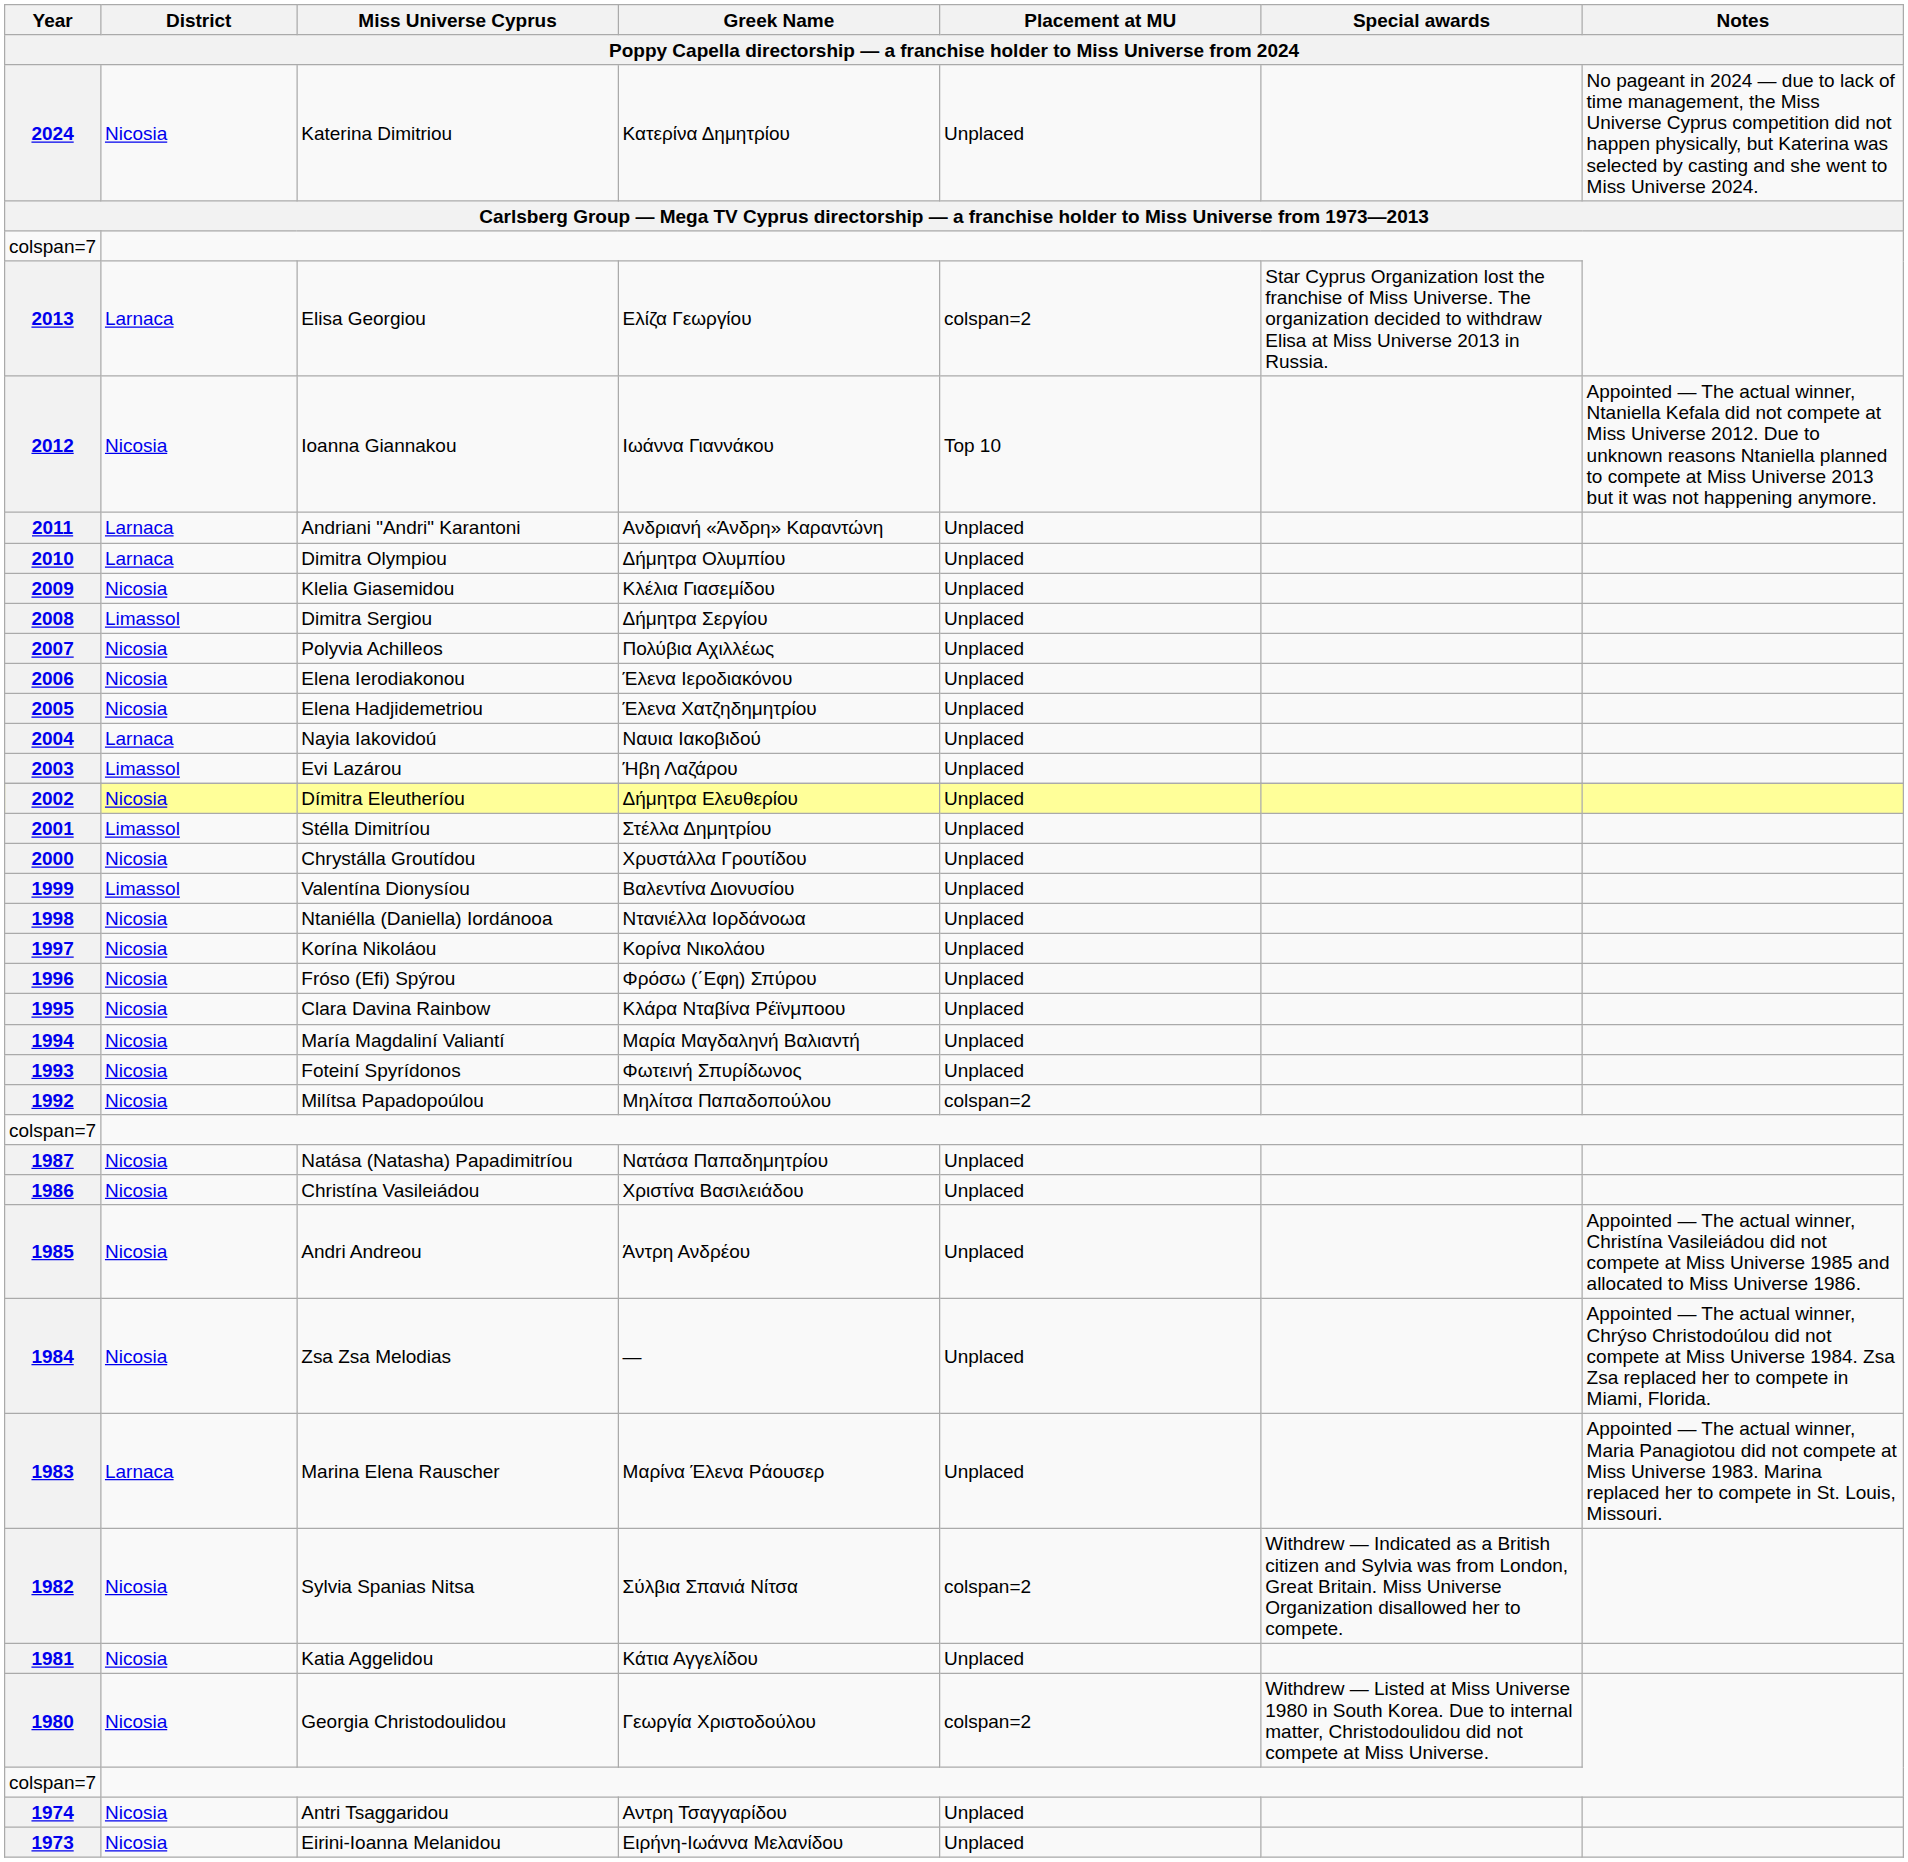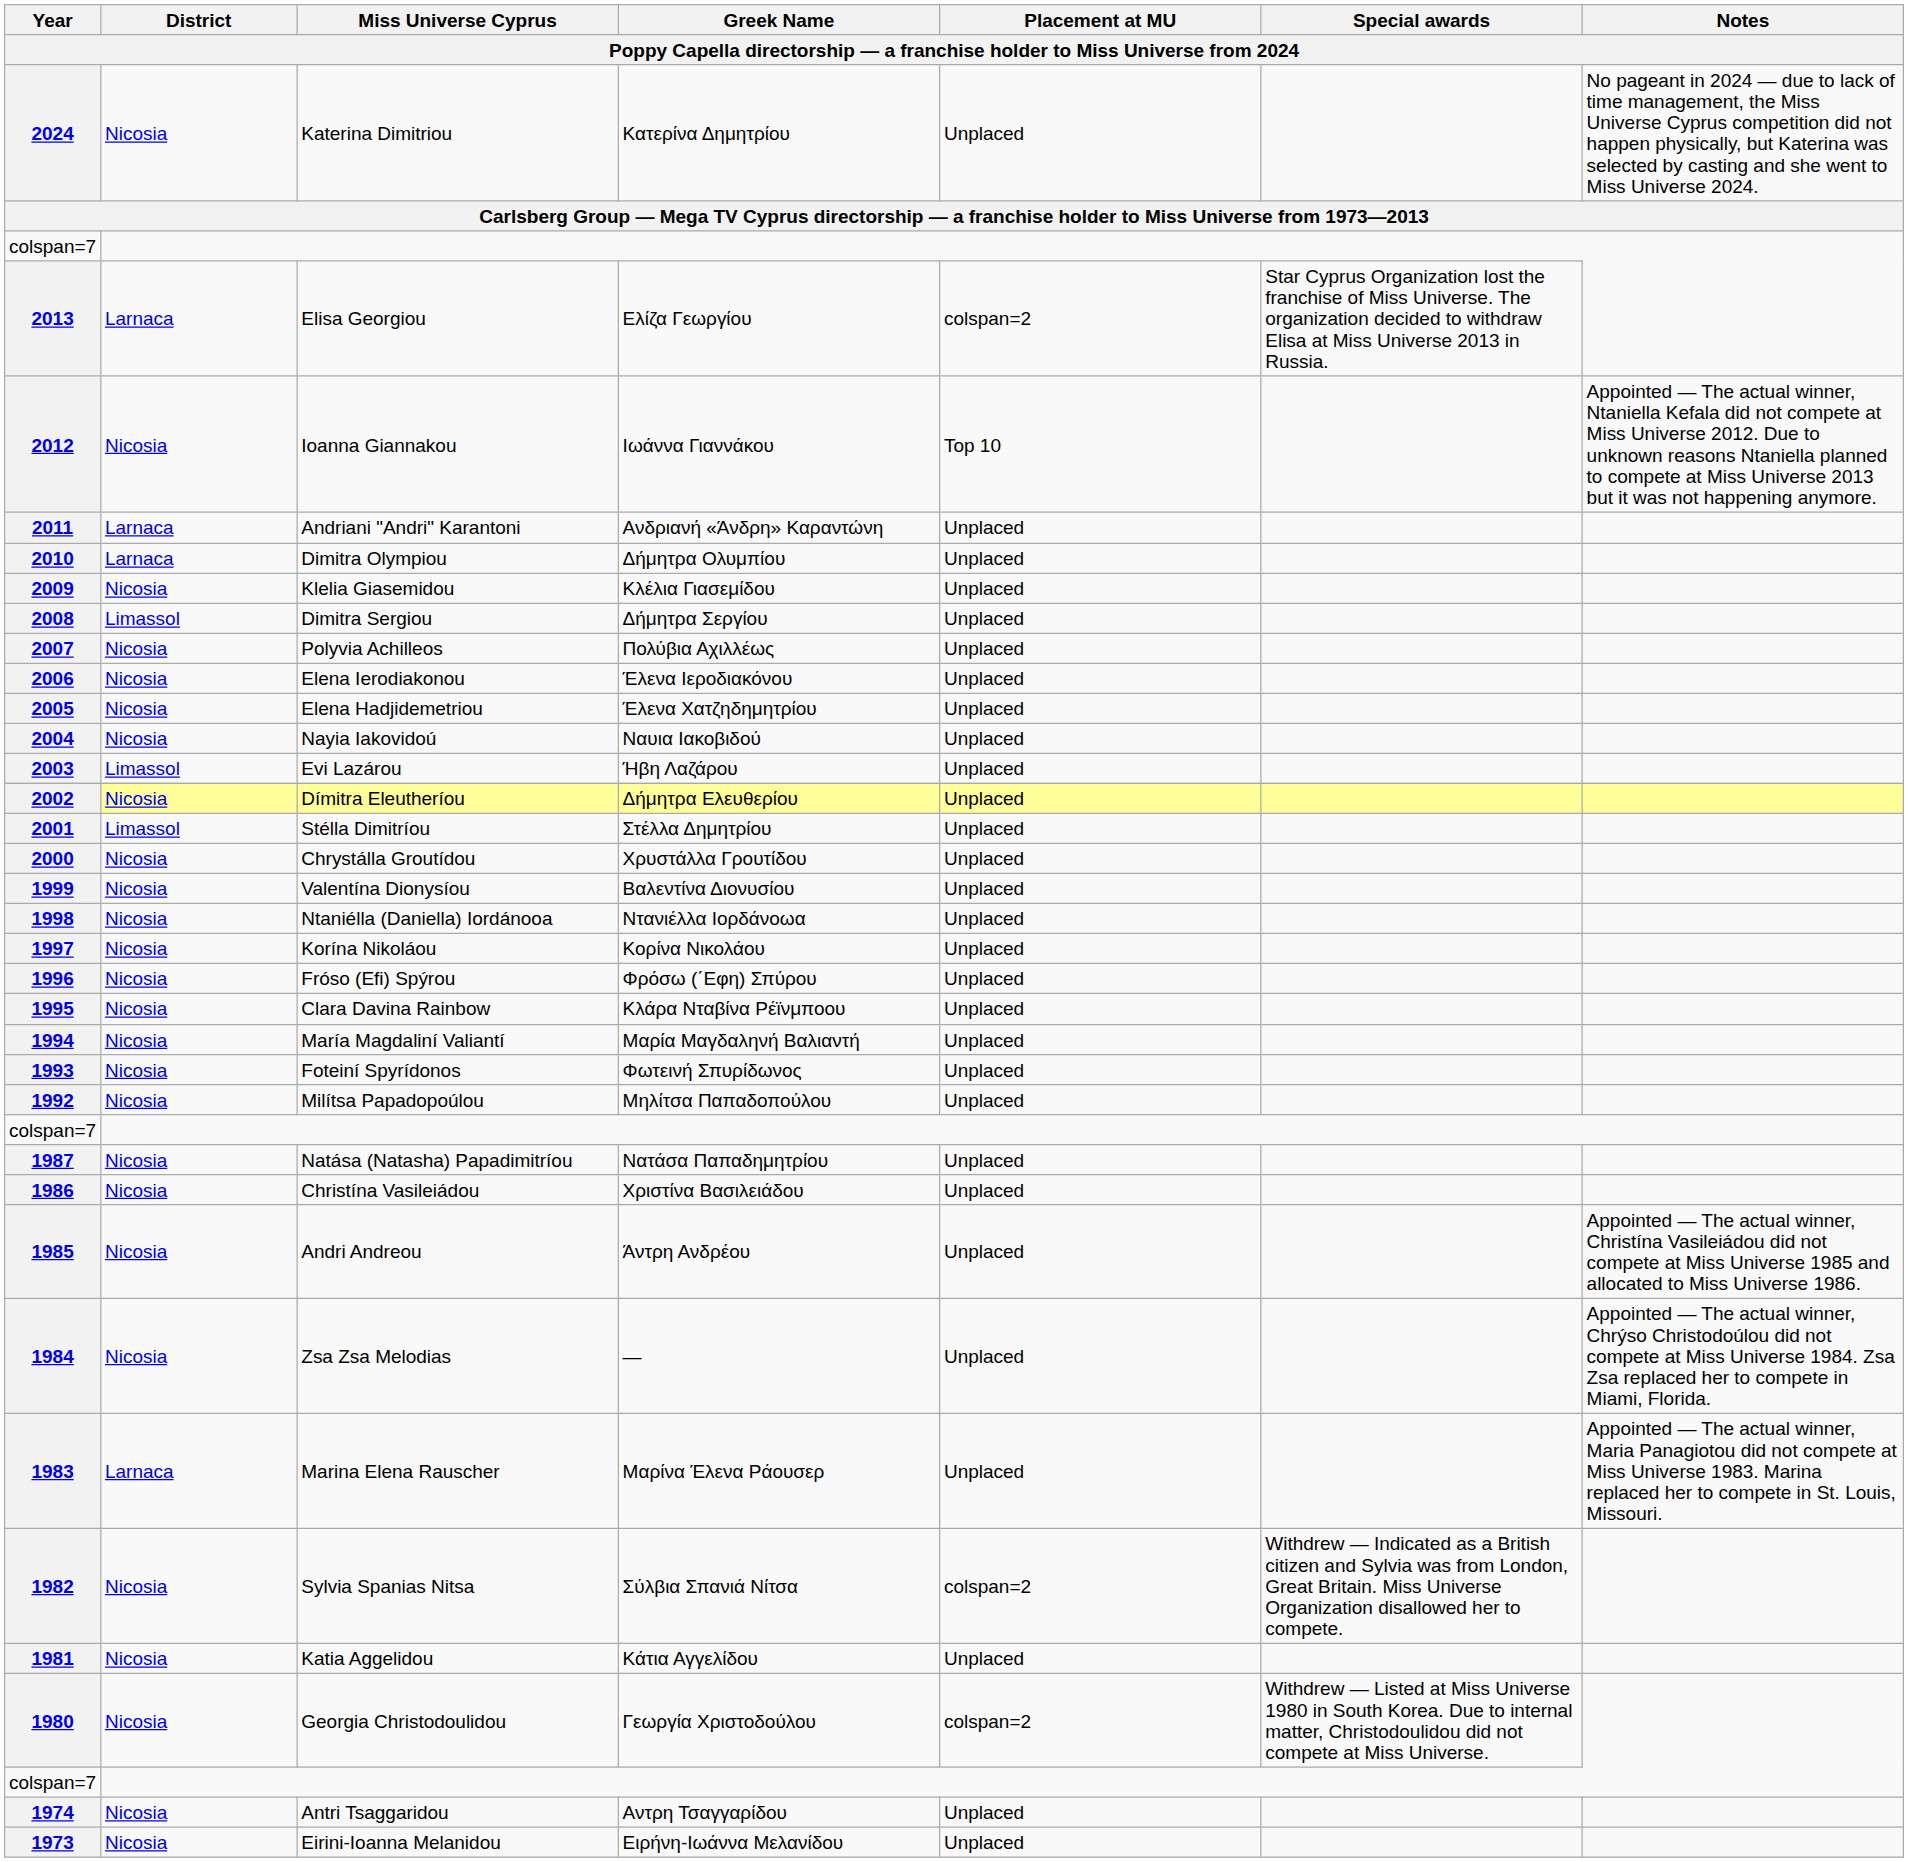2004 | District: Larnaca -> Nicosia
1999 | District: Limassol -> Nicosia
1992 | Placement at MU: colspan=2 -> Unplaced
